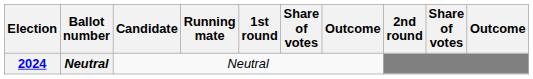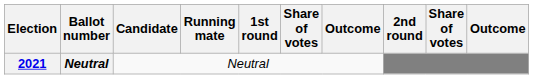row 2 | Election: 2024 -> 2021
